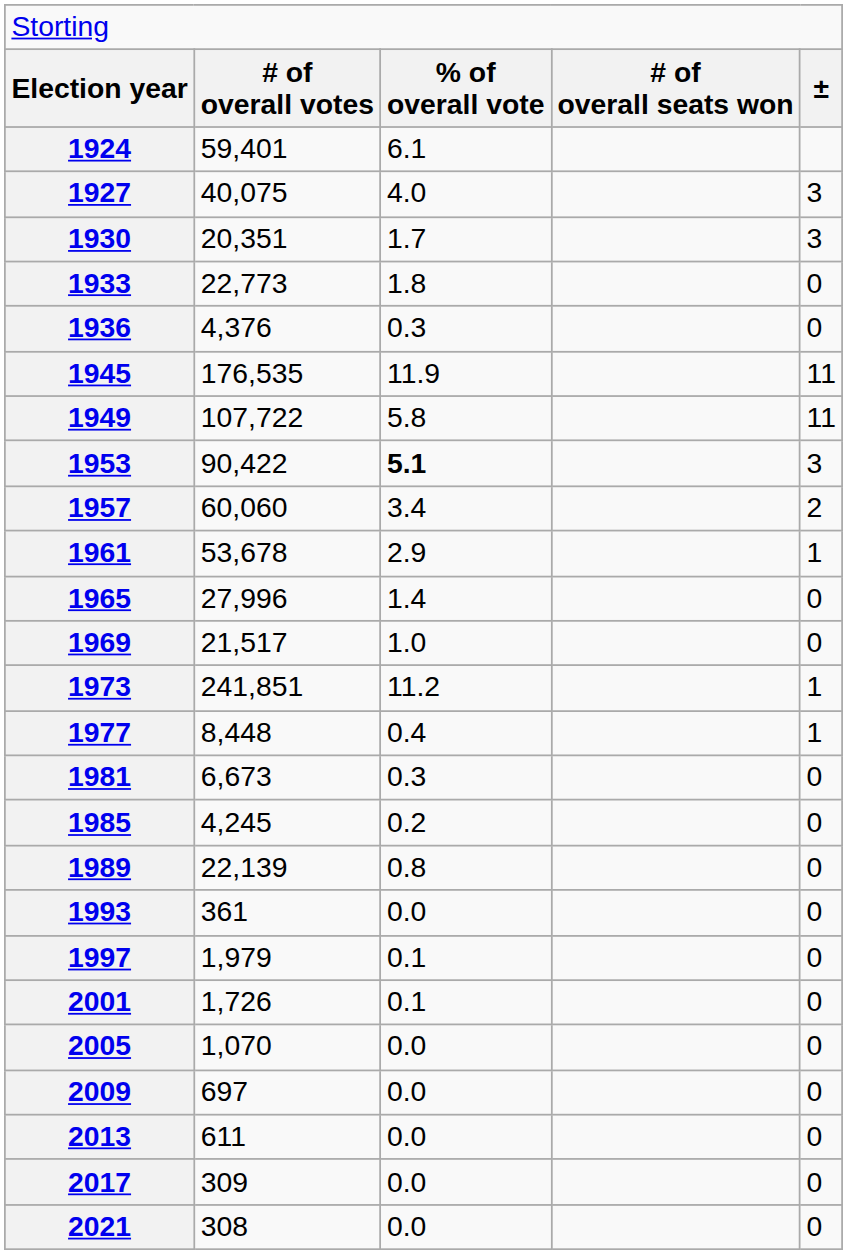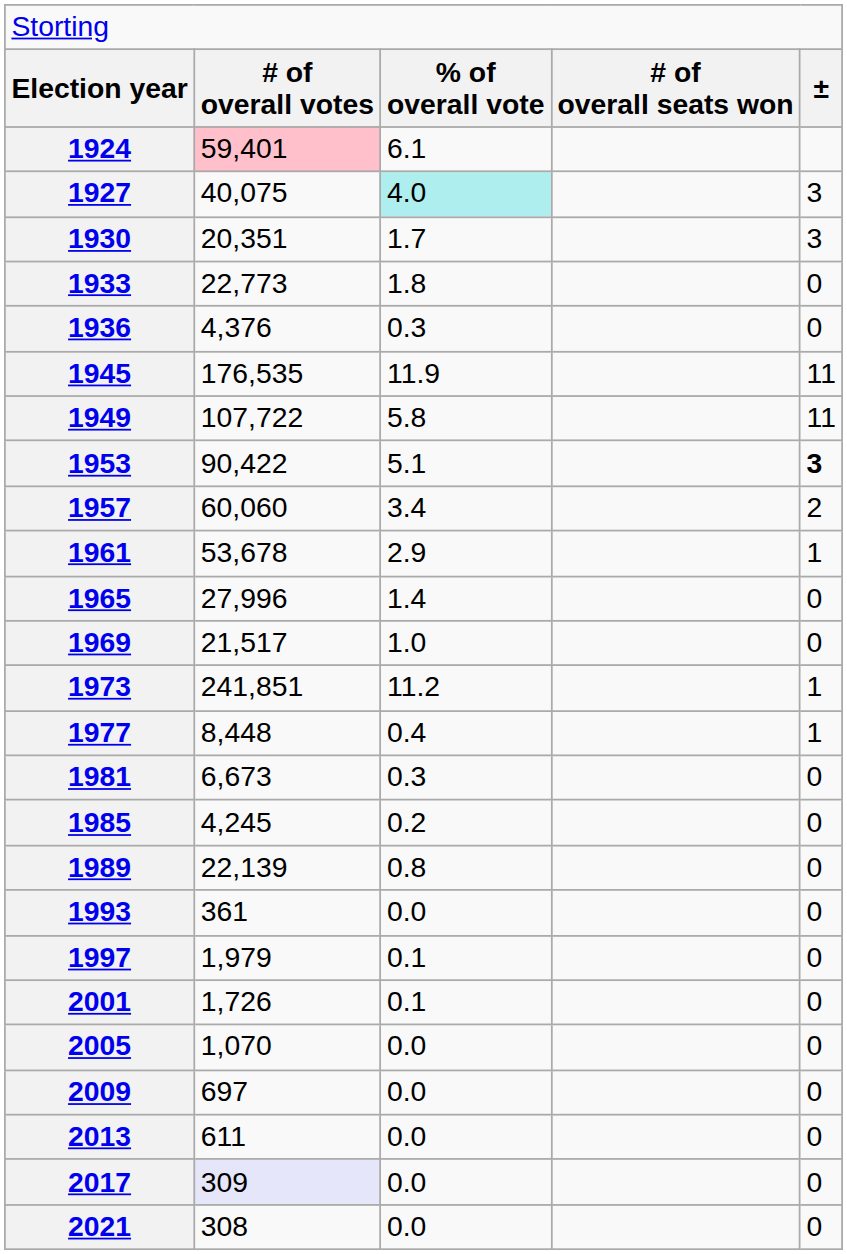1924 | column 2: no background -> pink background
1927 | column 3: no background -> paleturquoise background
1953 | column 3: bold -> normal
1953 | column 5: normal -> bold
2017 | column 2: no background -> lavender background
